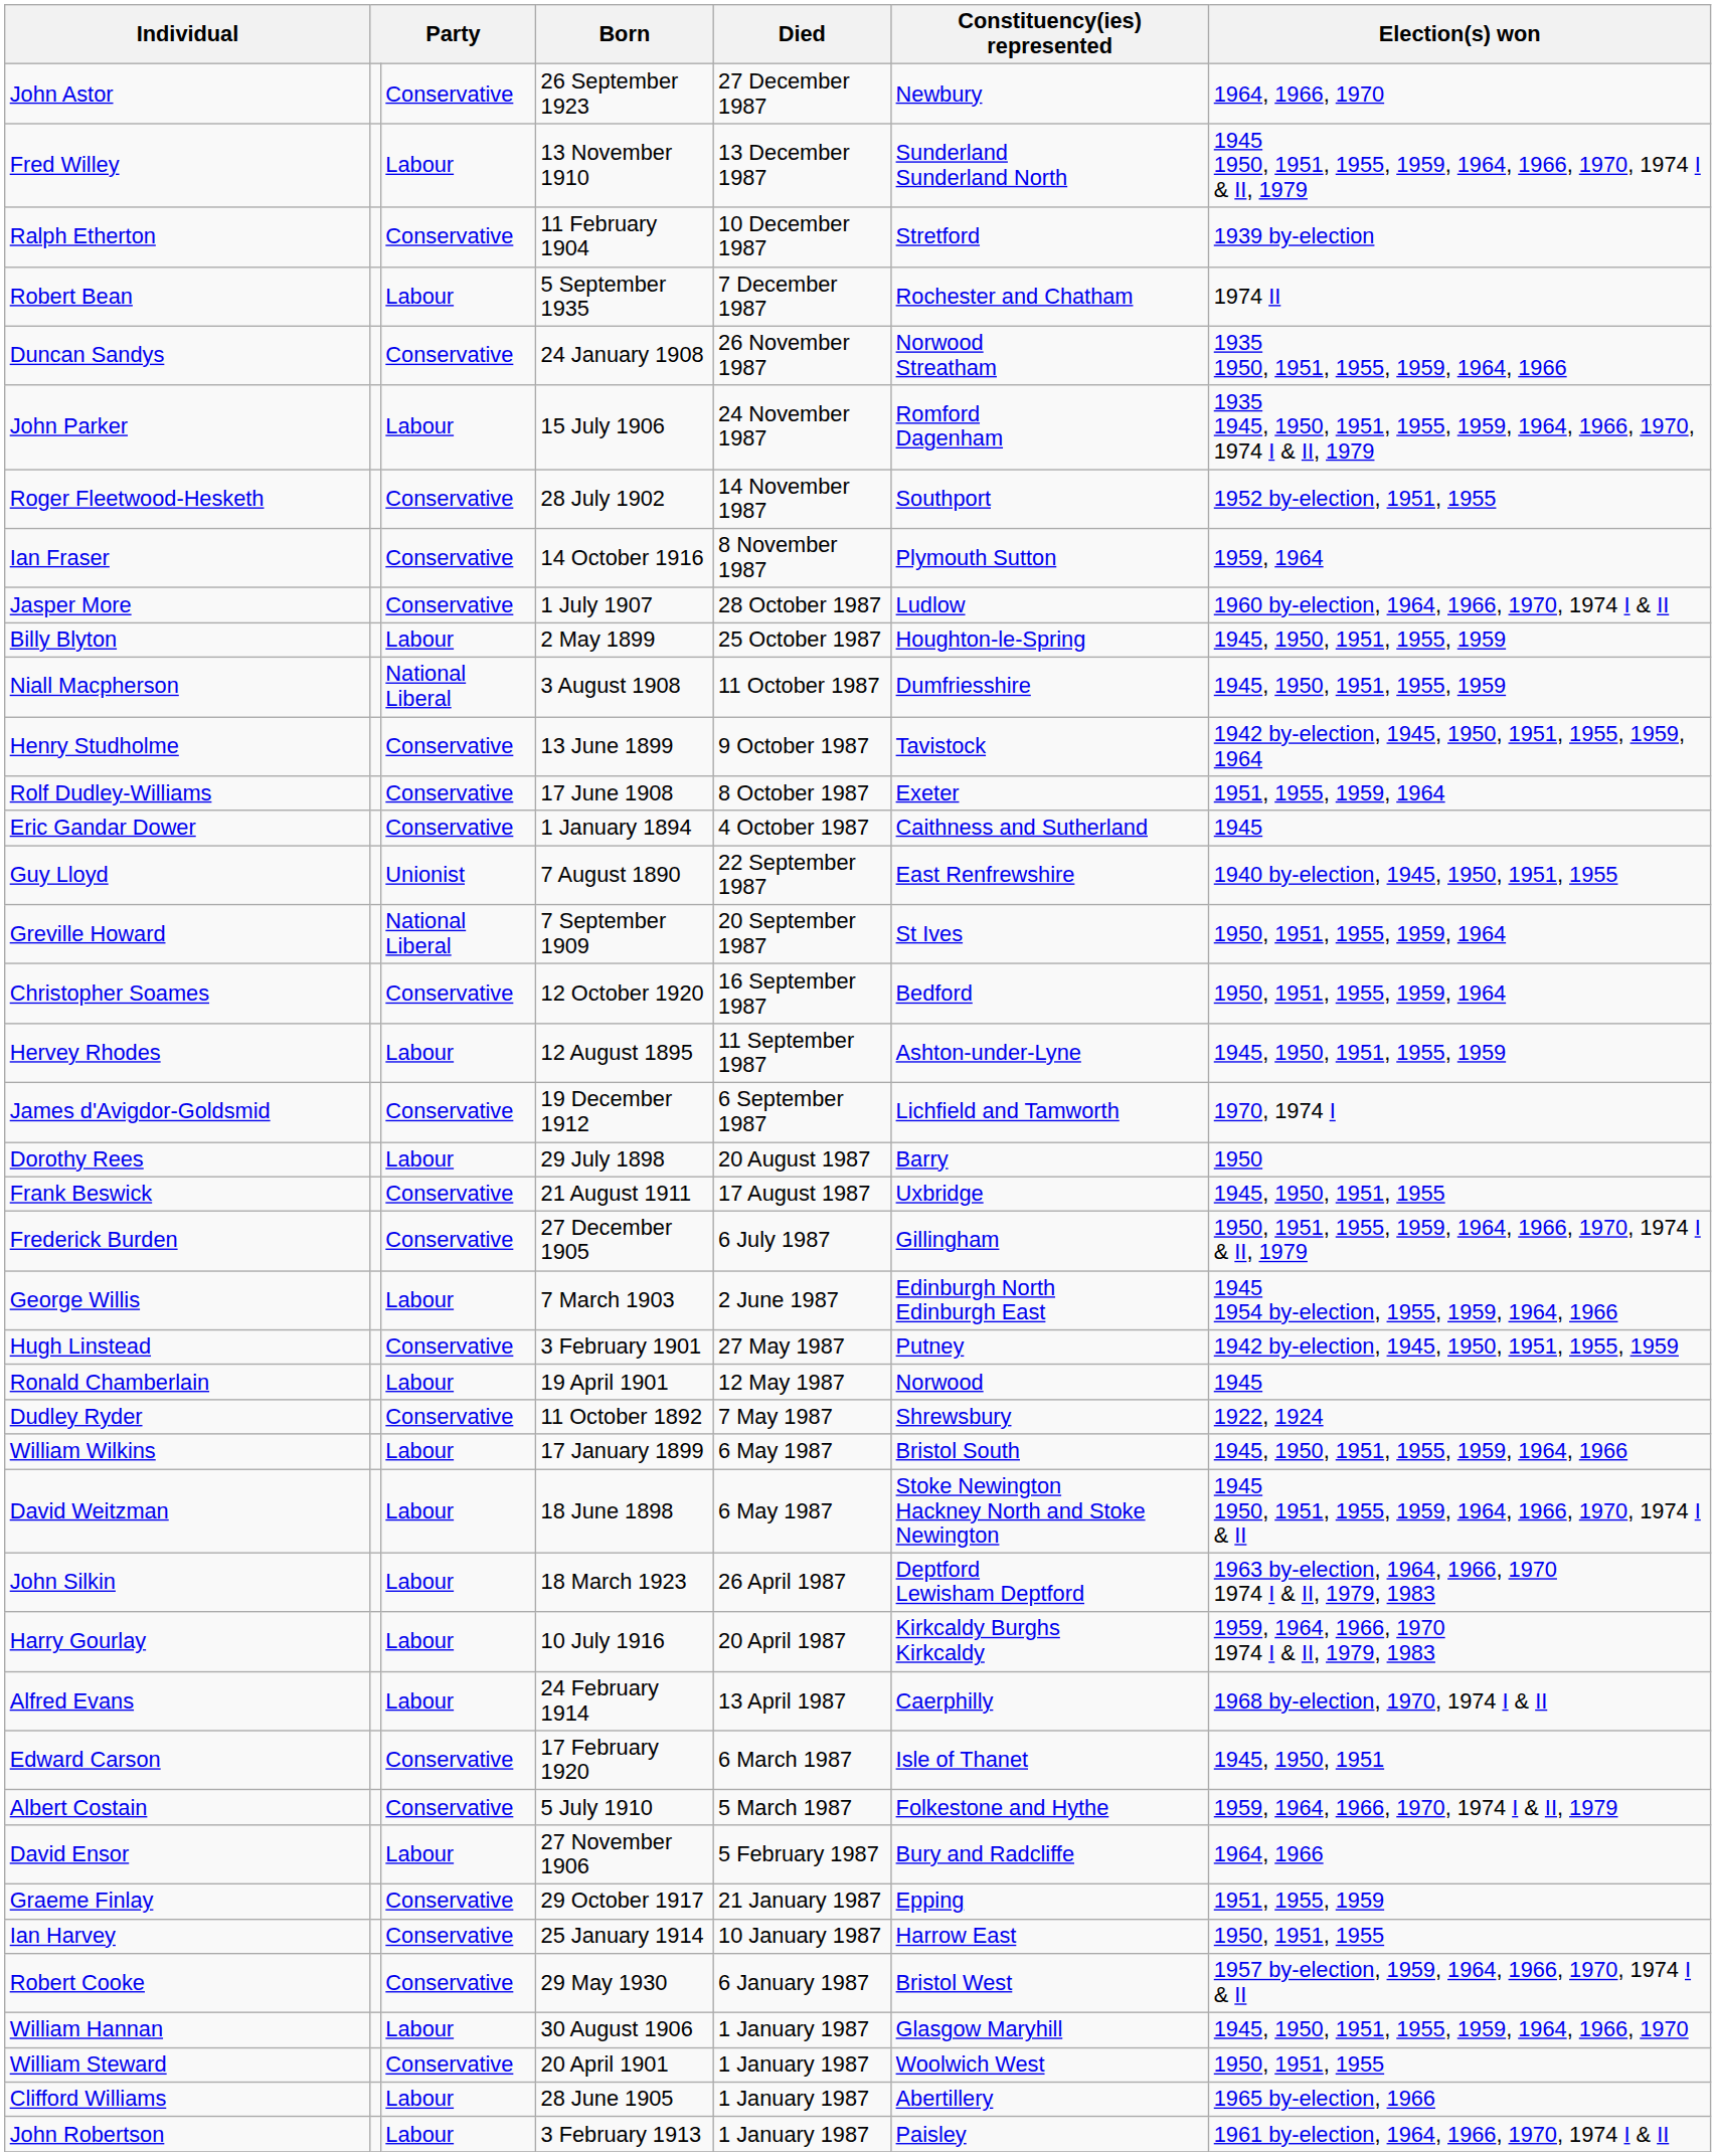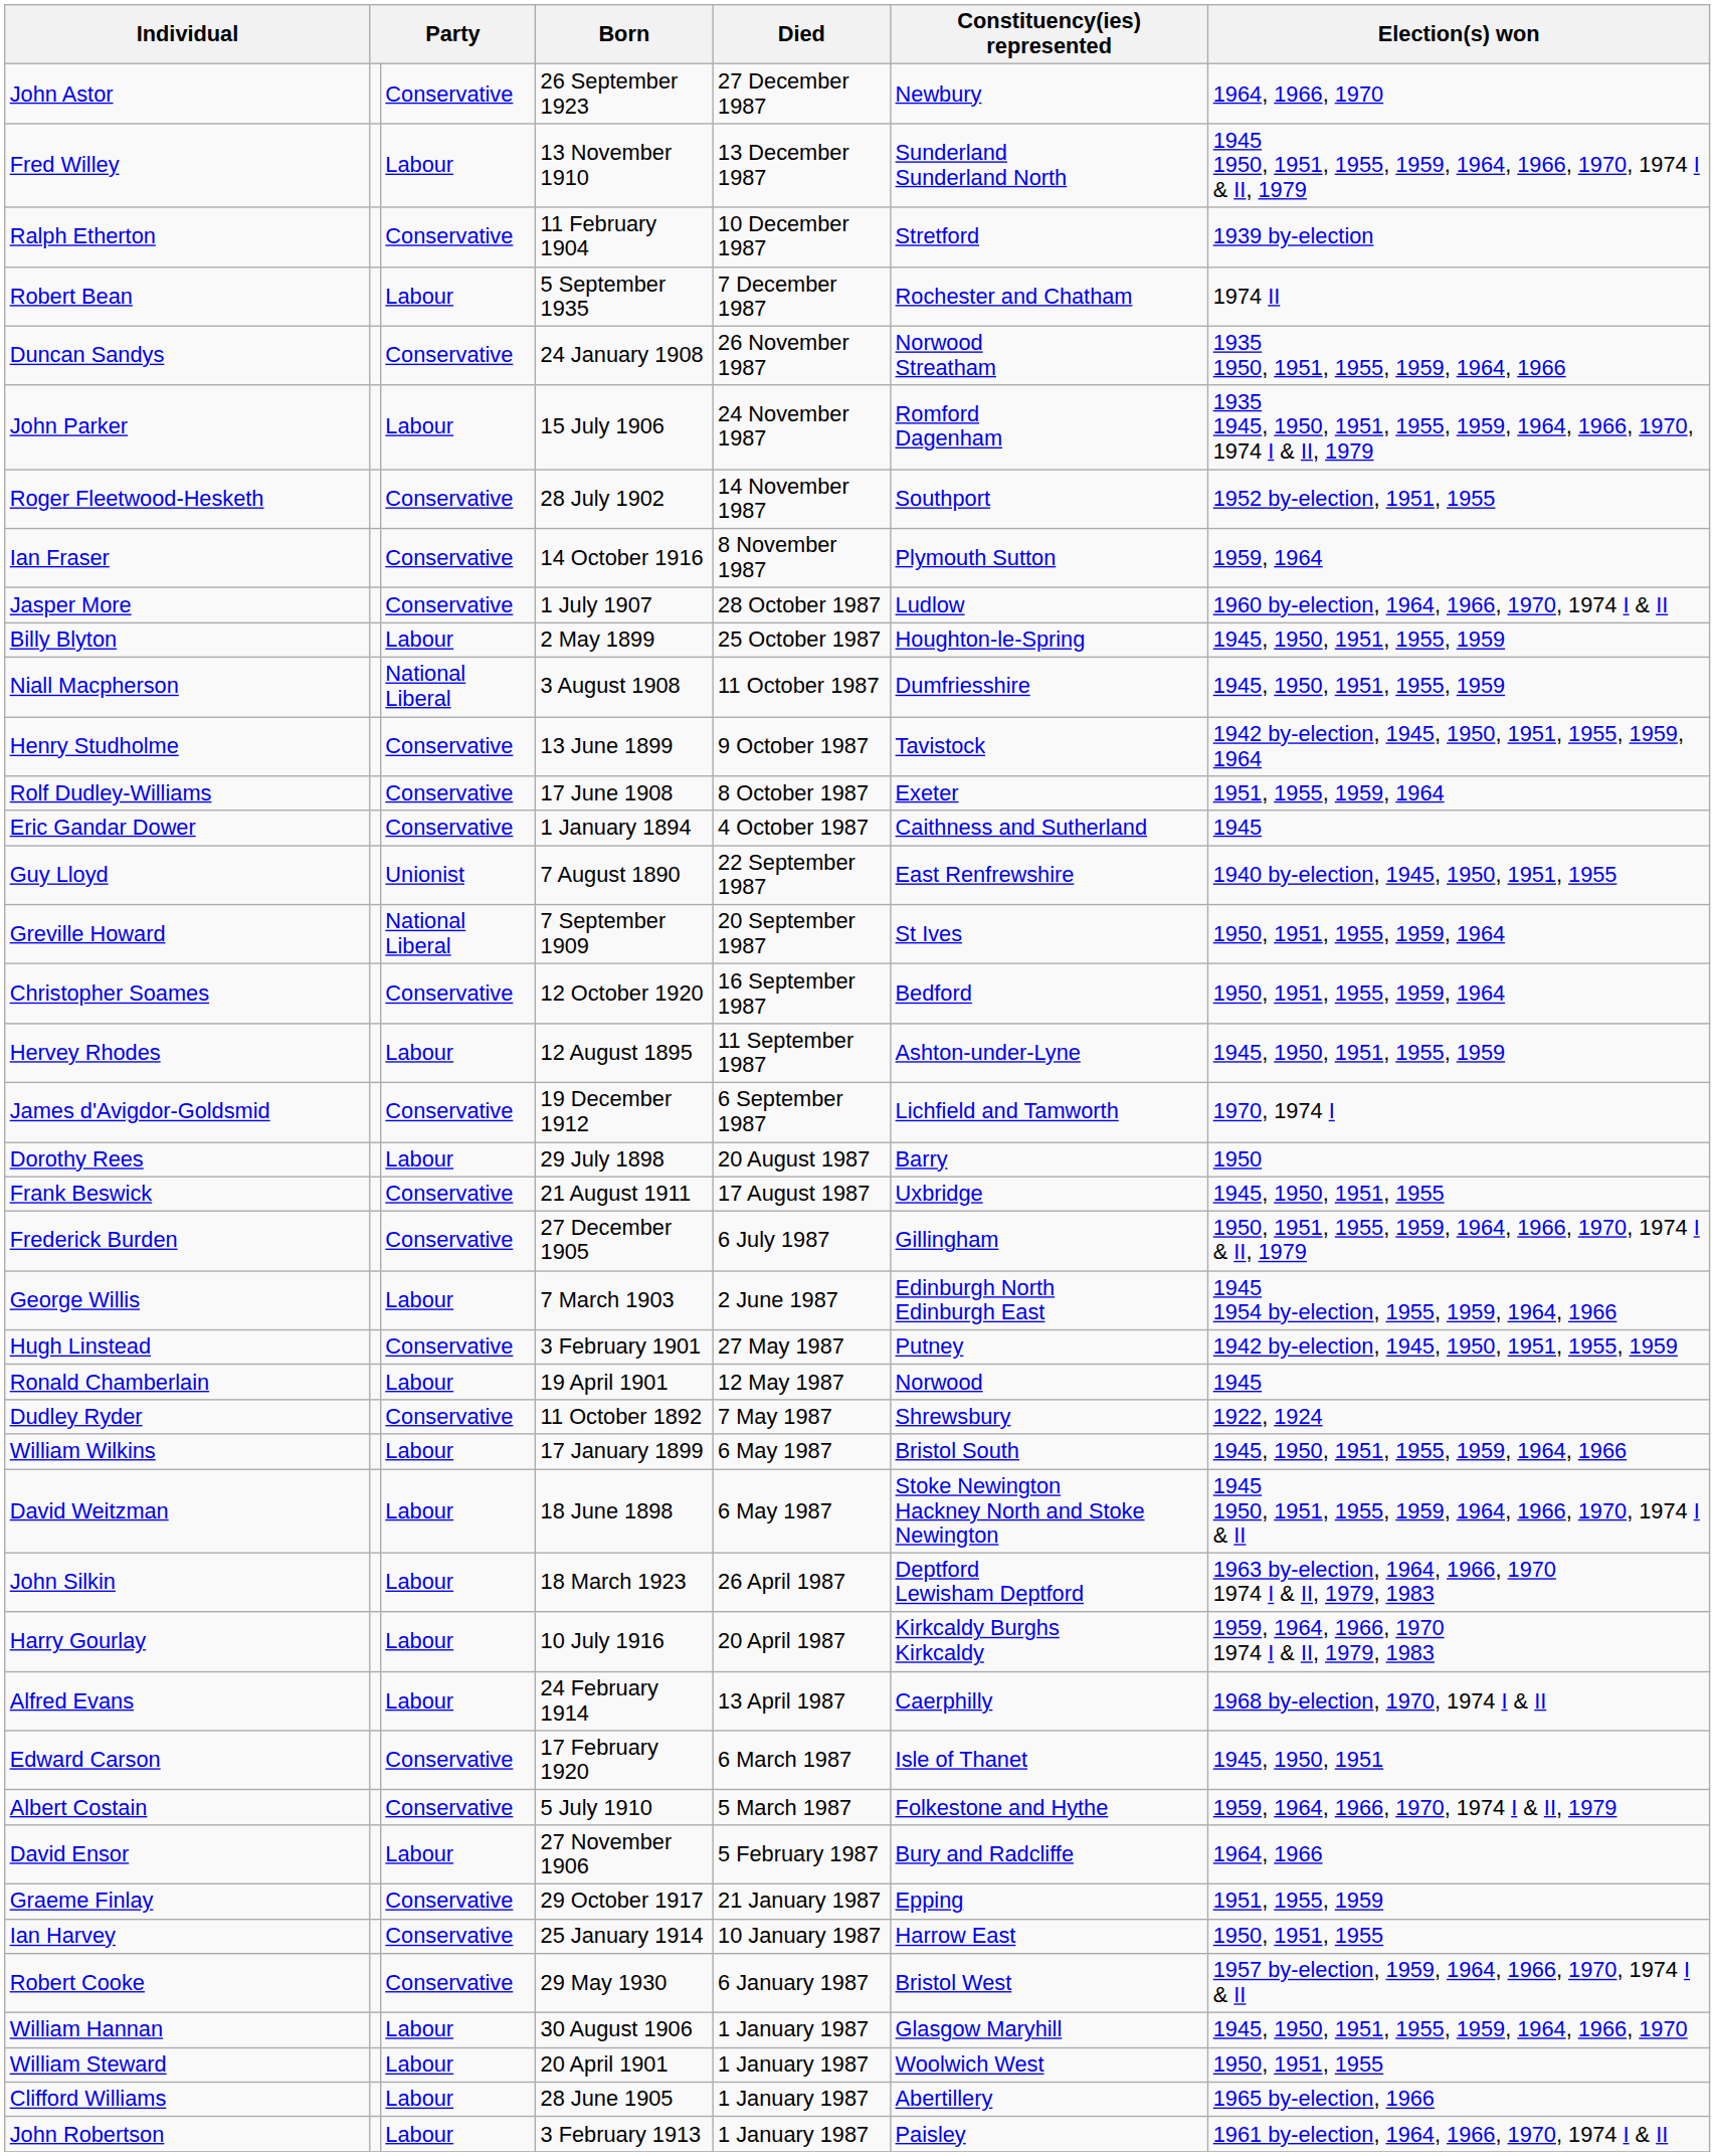William Steward | column 3: Conservative -> Labour
